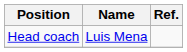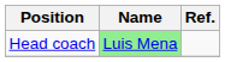Head coach | Name: no background -> lightgreen background
